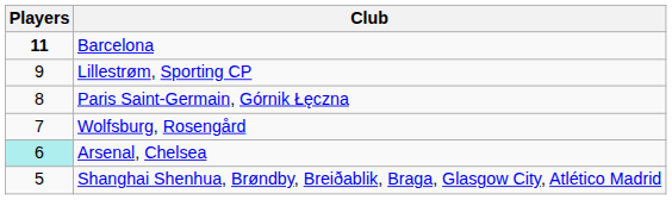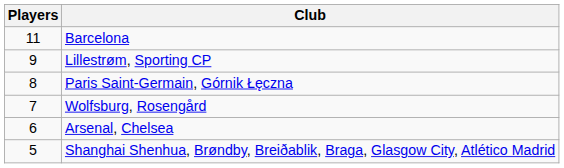Barcelona | Players: bold -> normal
Arsenal, Chelsea | Players: paleturquoise background -> no background
